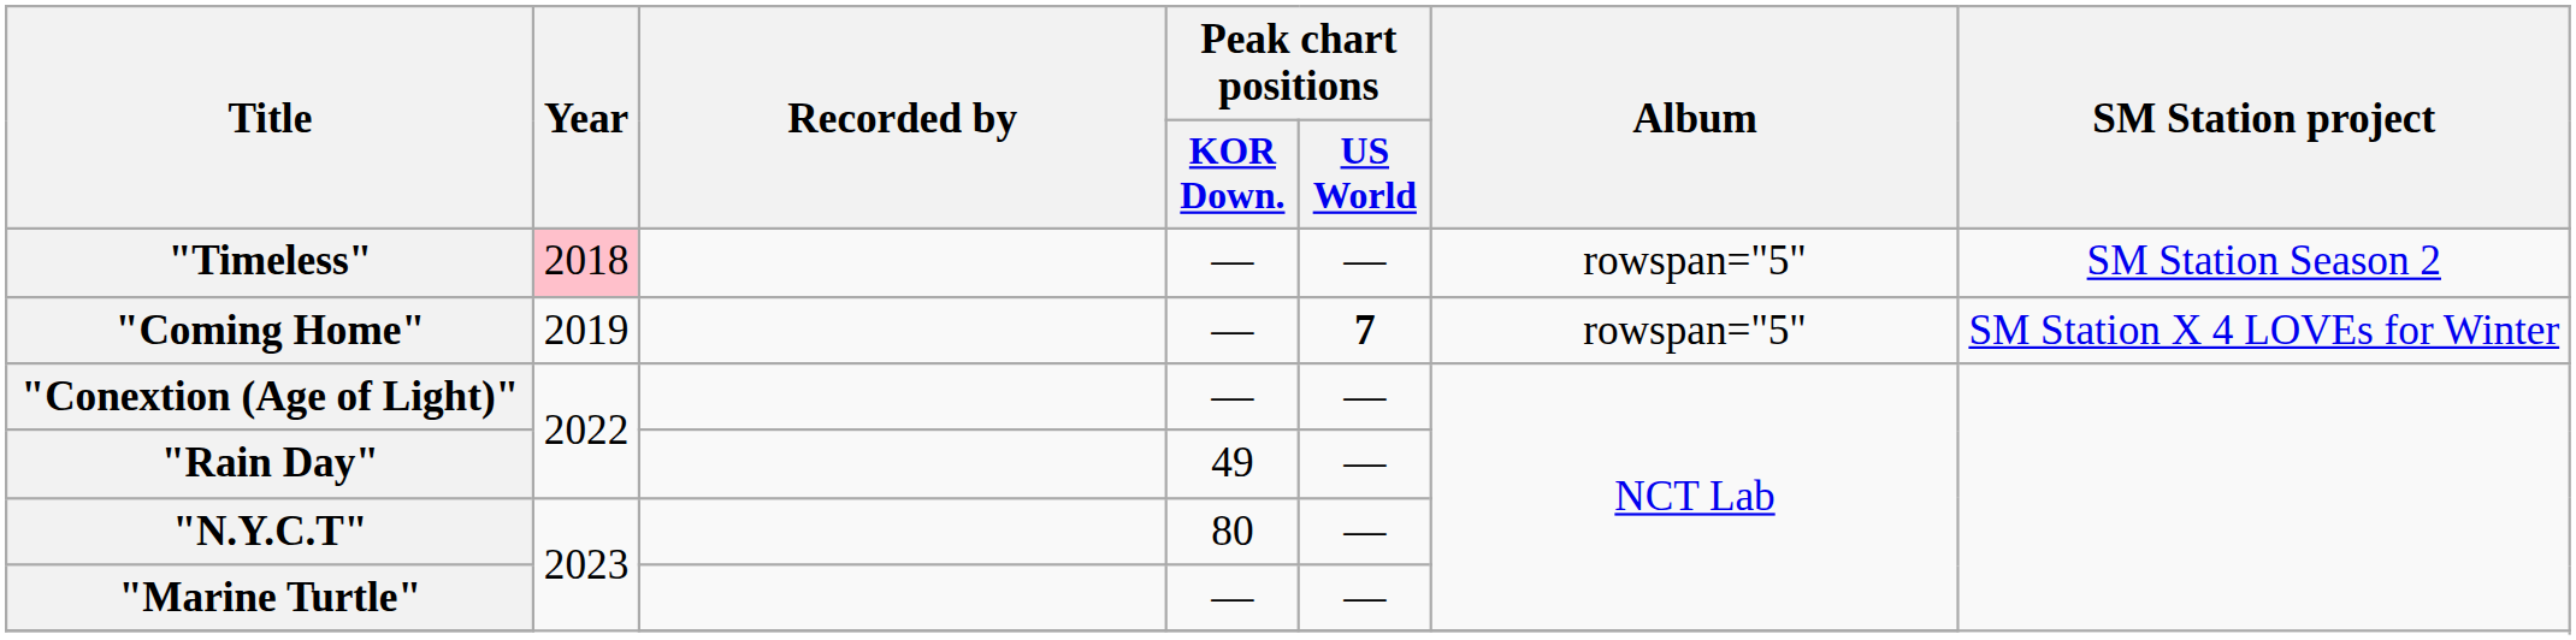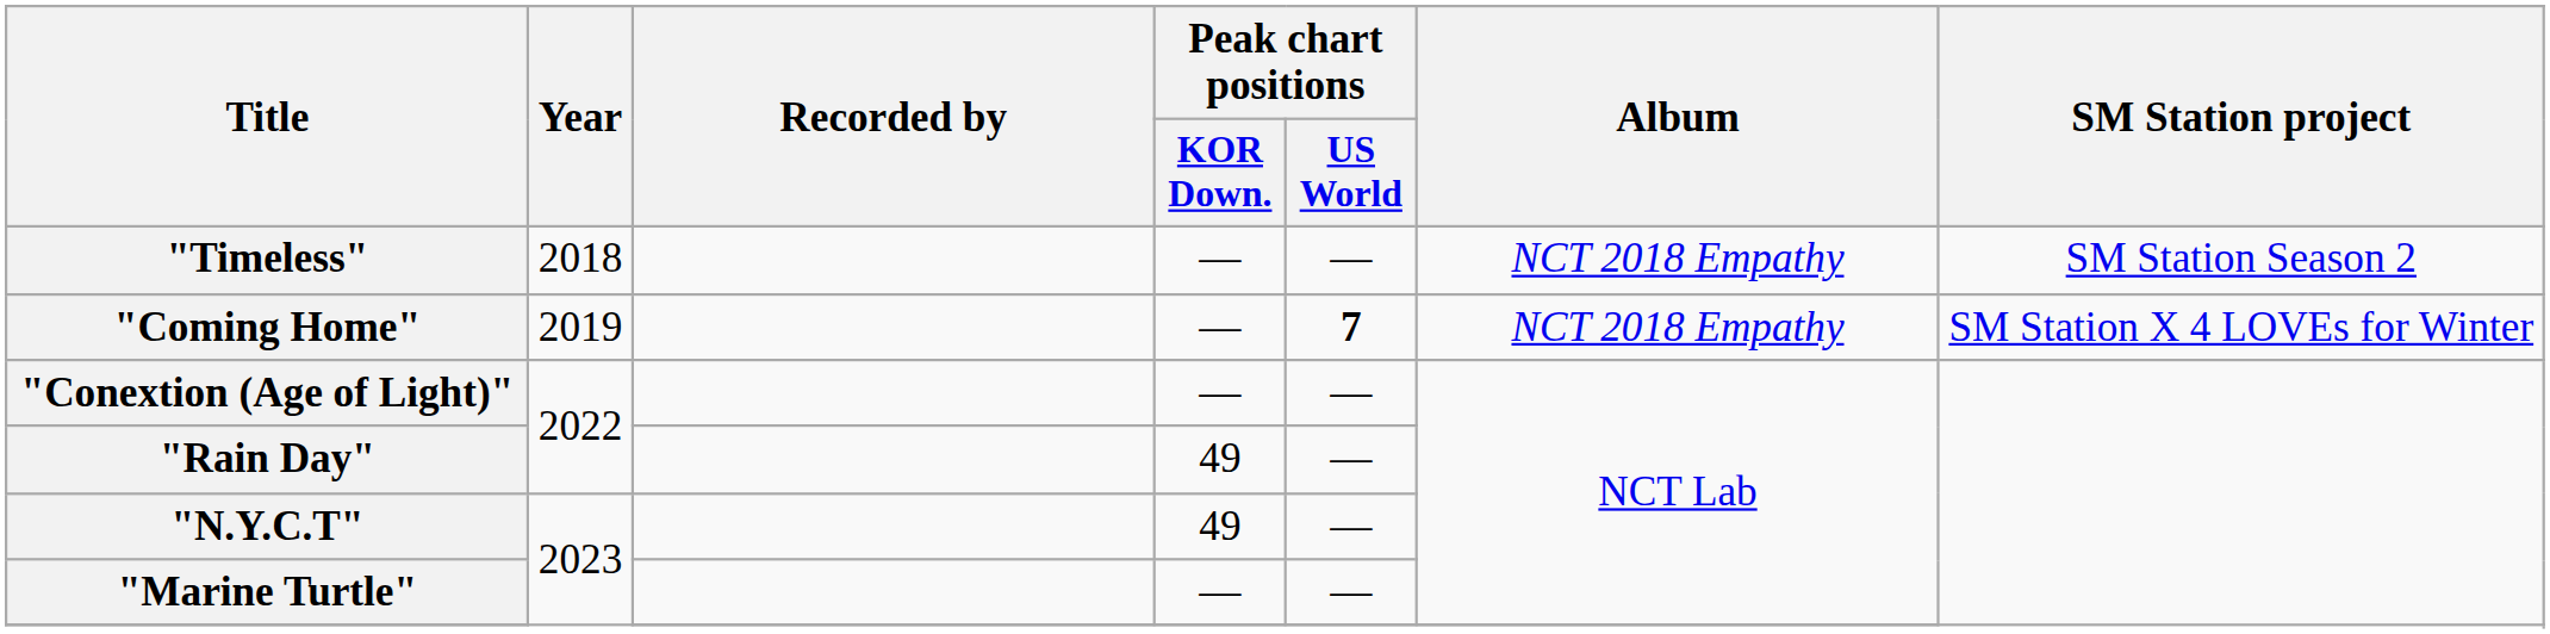"Timeless" | Year: pink background -> no background
"Timeless" | Album: rowspan="5" -> NCT 2018 Empathy
"Coming Home" | Album: rowspan="5" -> NCT 2018 Empathy
"N.Y.C.T" | Peak chart positions / KOR Down.: 80 -> 49
